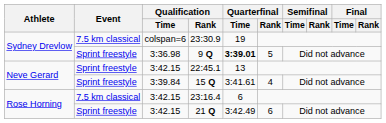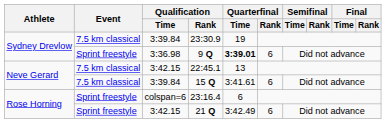23:30.9 | Qualification / Time: colspan=6 -> 3:39.84
9 Q | Quarterfinal / Rank: 5 -> 6
22:45.1 | Event: Sprint freestyle -> 7.5 km classical
15 Q | Event: Sprint freestyle -> 7.5 km classical
15 Q | Quarterfinal / Rank: 4 -> 6
23:16.4 | Event: 7.5 km classical -> Sprint freestyle
23:16.4 | Qualification / Time: 3:42.15 -> colspan=6
